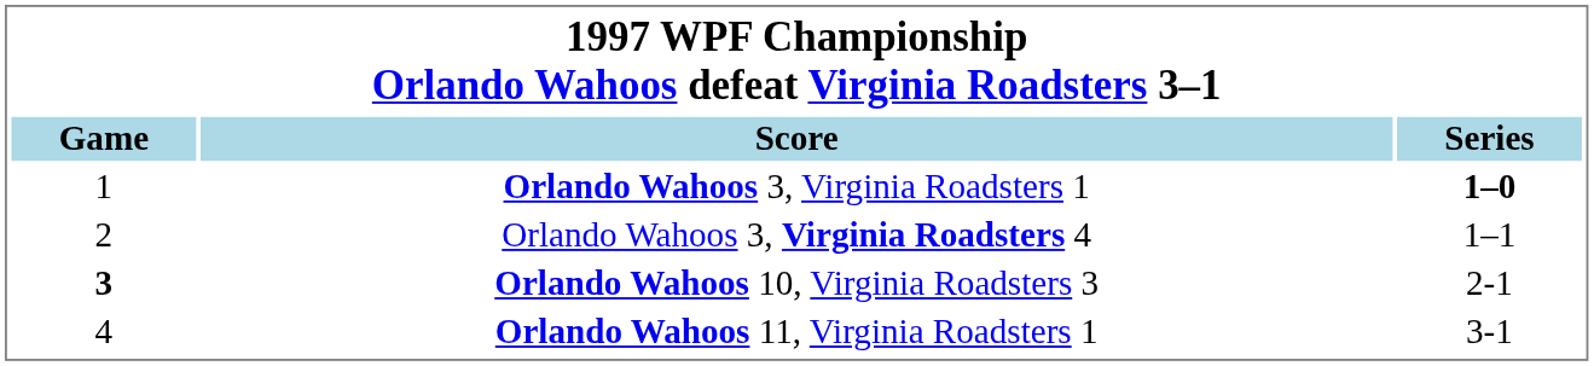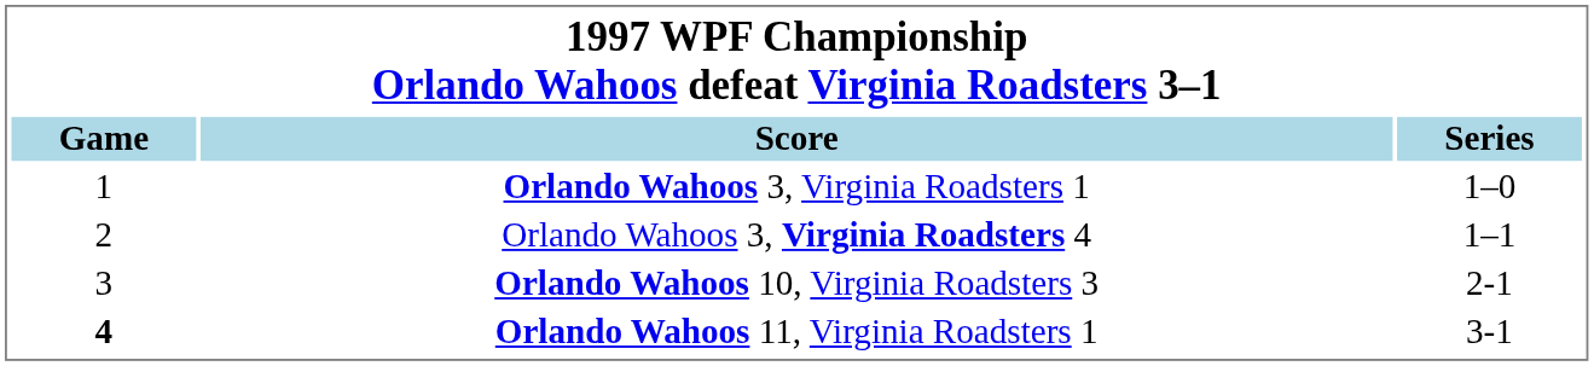Orlando Wahoos 3, Virginia Roadsters 1 | Series: bold -> normal
Orlando Wahoos 10, Virginia Roadsters 3 | Game: bold -> normal
Orlando Wahoos 11, Virginia Roadsters 1 | Game: normal -> bold
